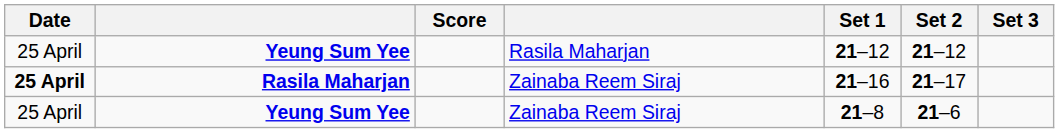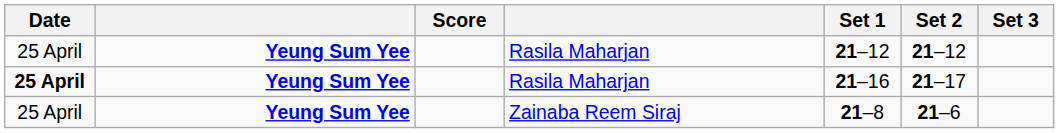row 3 | column 2: Rasila Maharjan -> Yeung Sum Yee
row 3 | column 4: Zainaba Reem Siraj -> Rasila Maharjan
